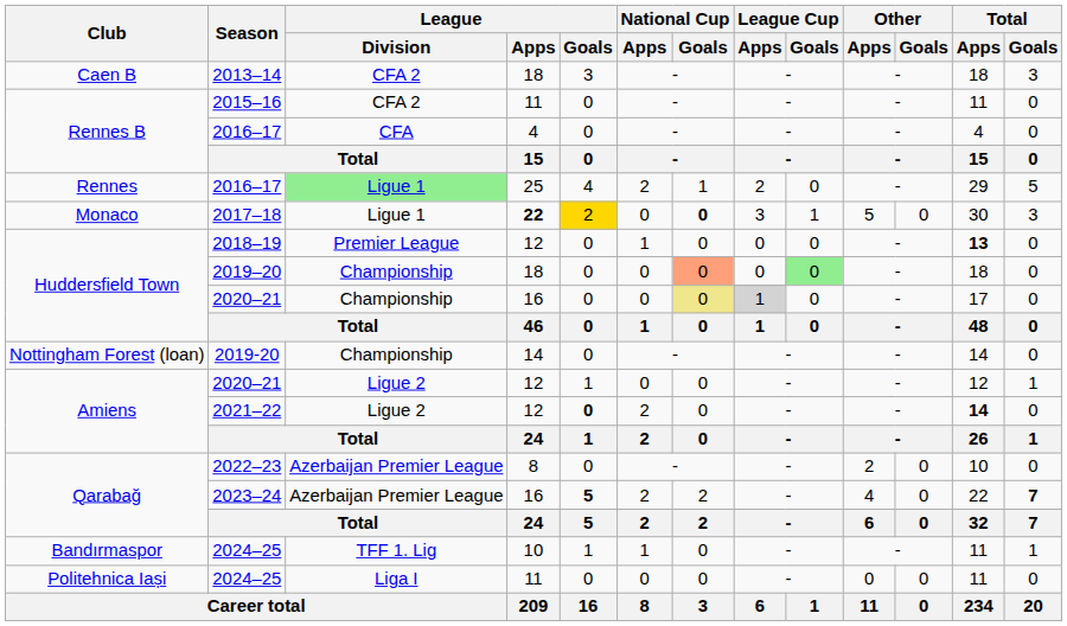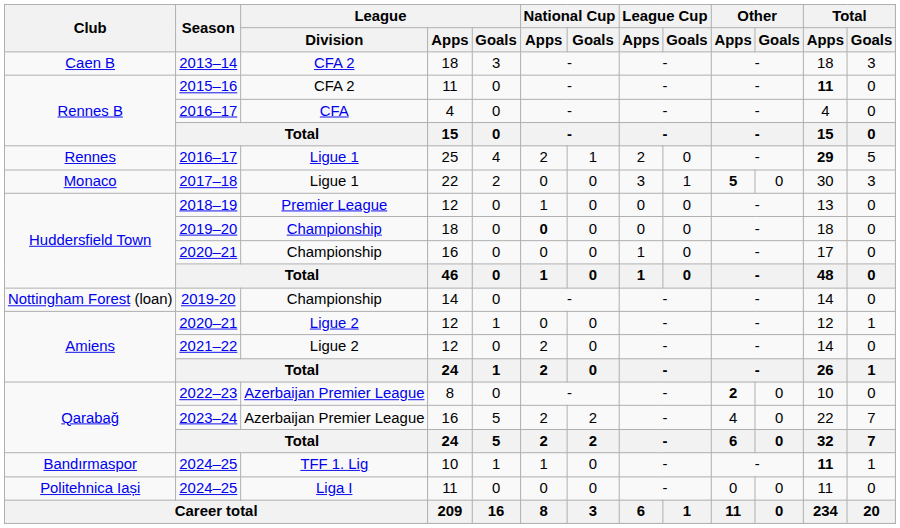2015–16 | Total / Apps: normal -> bold
Rennes / 2016–17 | League / Division: lightgreen background -> no background
Rennes / 2016–17 | Total / Apps: normal -> bold
2017–18 | League / Apps: bold -> normal
2017–18 | League / Goals: gold background -> no background
2017–18 | National Cup / Goals: bold -> normal
2017–18 | Other / Apps: normal -> bold
2018–19 | Total / Apps: bold -> normal
2019–20 | National Cup / Apps: normal -> bold
2019–20 | National Cup / Goals: lightsalmon background -> no background
2019–20 | League Cup / Goals: lightgreen background -> no background
Huddersfield Town / 2020–21 | National Cup / Goals: khaki background -> no background
Huddersfield Town / 2020–21 | League Cup / Apps: lightgrey background -> no background
2021–22 | League / Goals: bold -> normal
2021–22 | Total / Apps: bold -> normal
2022–23 | Other / Apps: normal -> bold
2023–24 | League / Goals: bold -> normal
2023–24 | Total / Goals: bold -> normal
Bandırmaspor / 2024–25 | Total / Apps: normal -> bold
